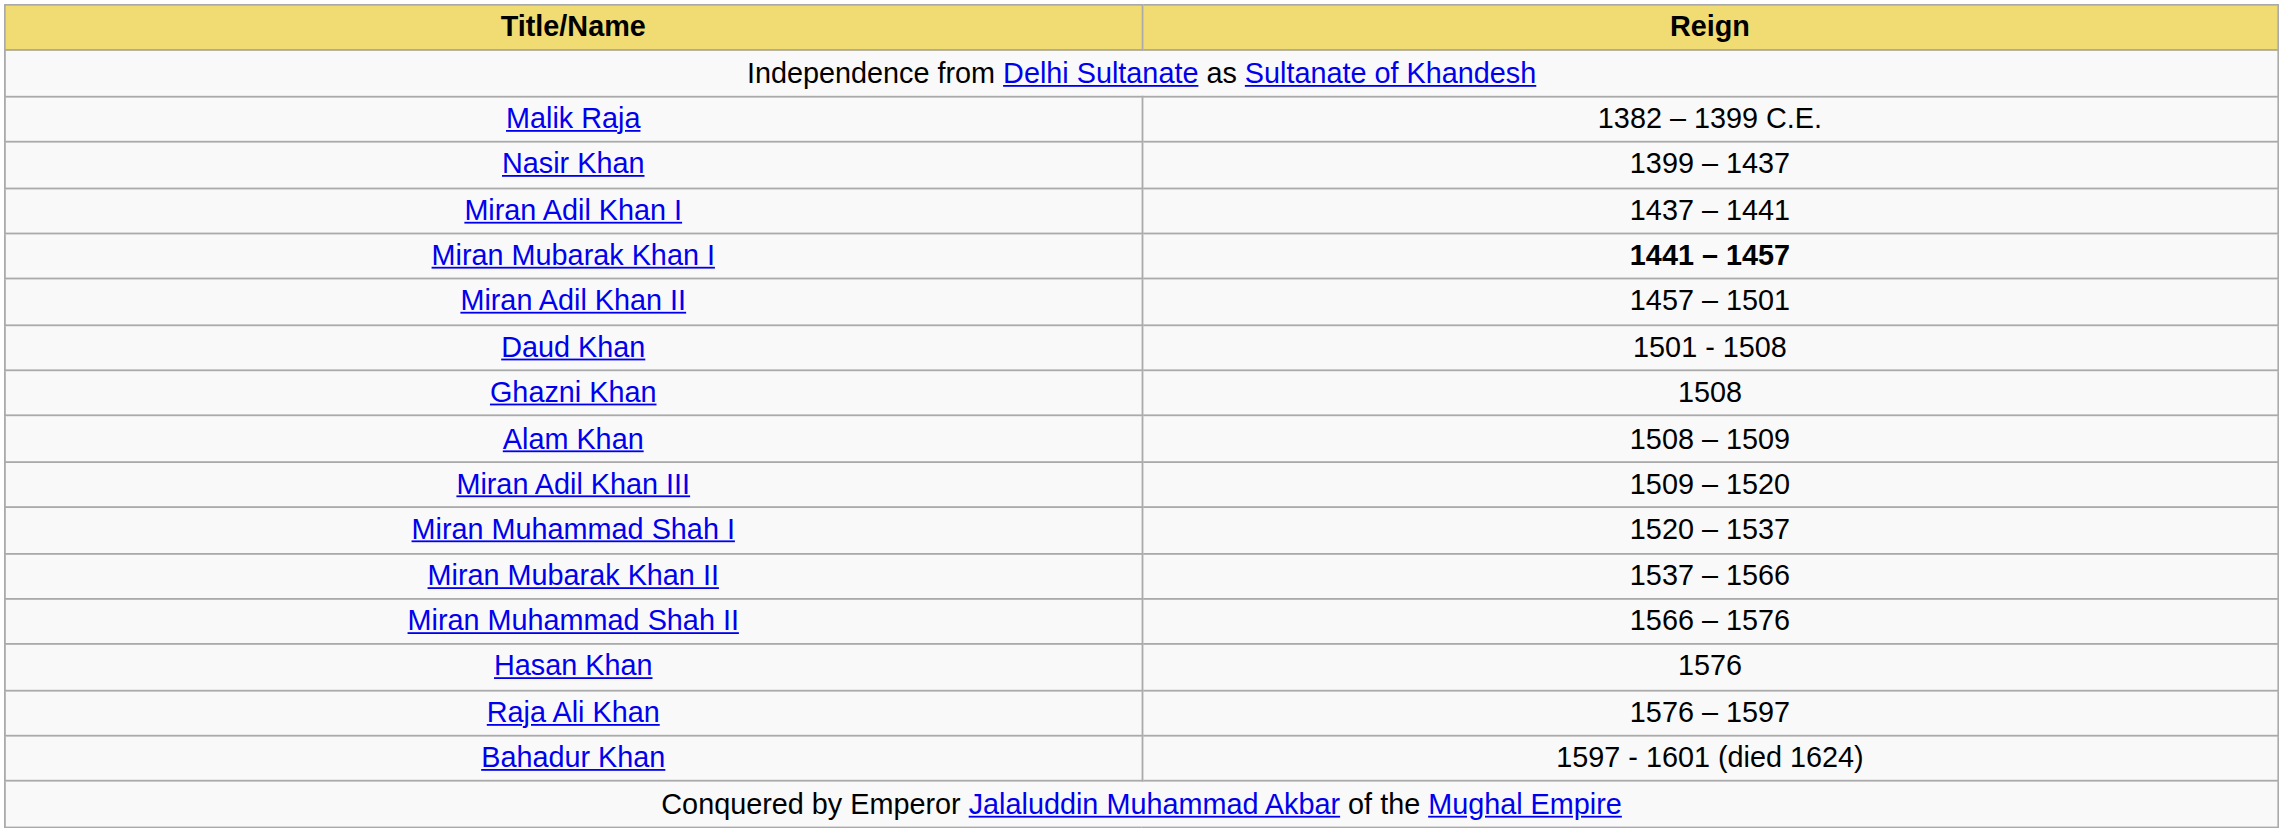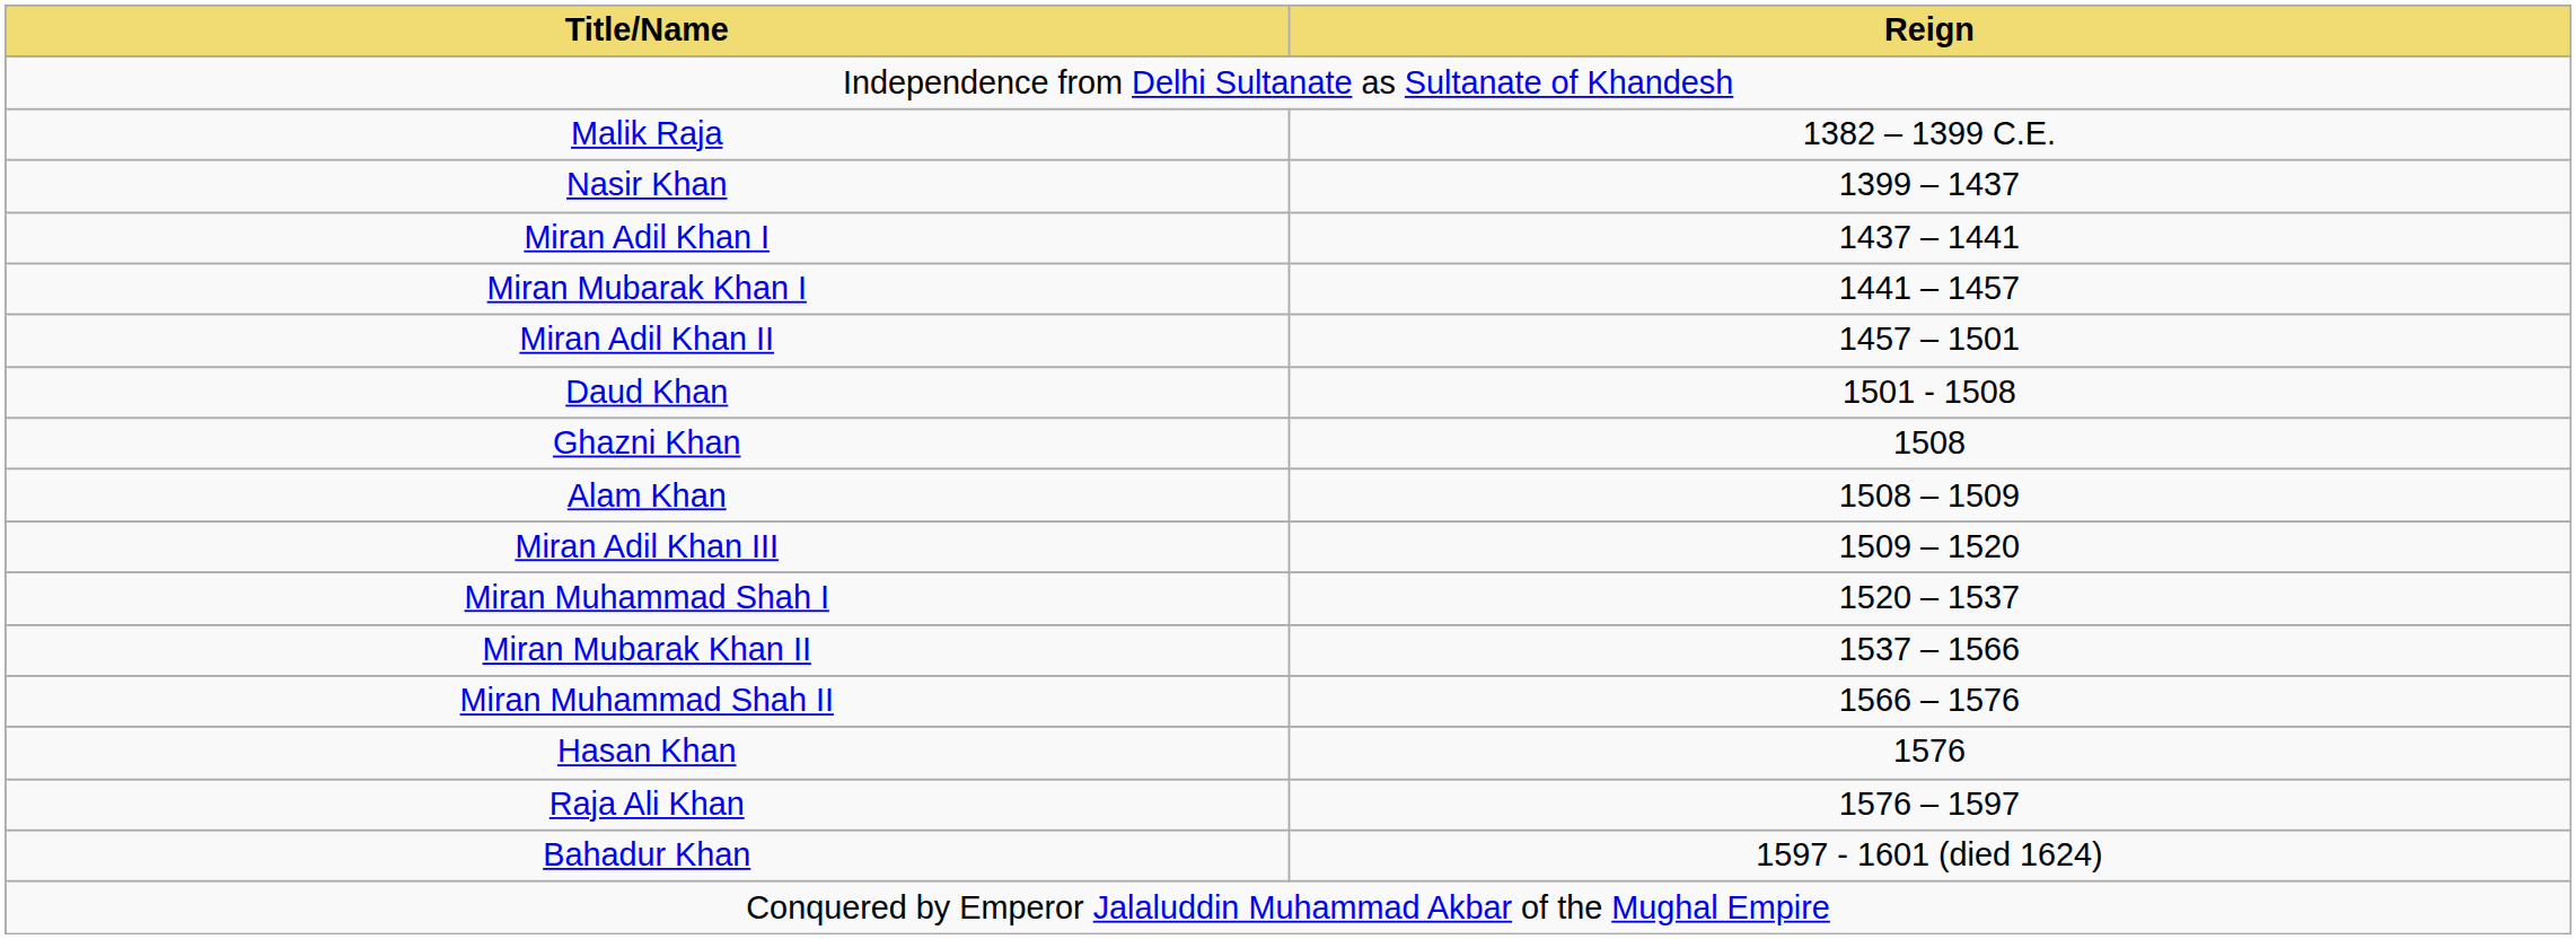Miran Mubarak Khan I | Reign: bold -> normal
